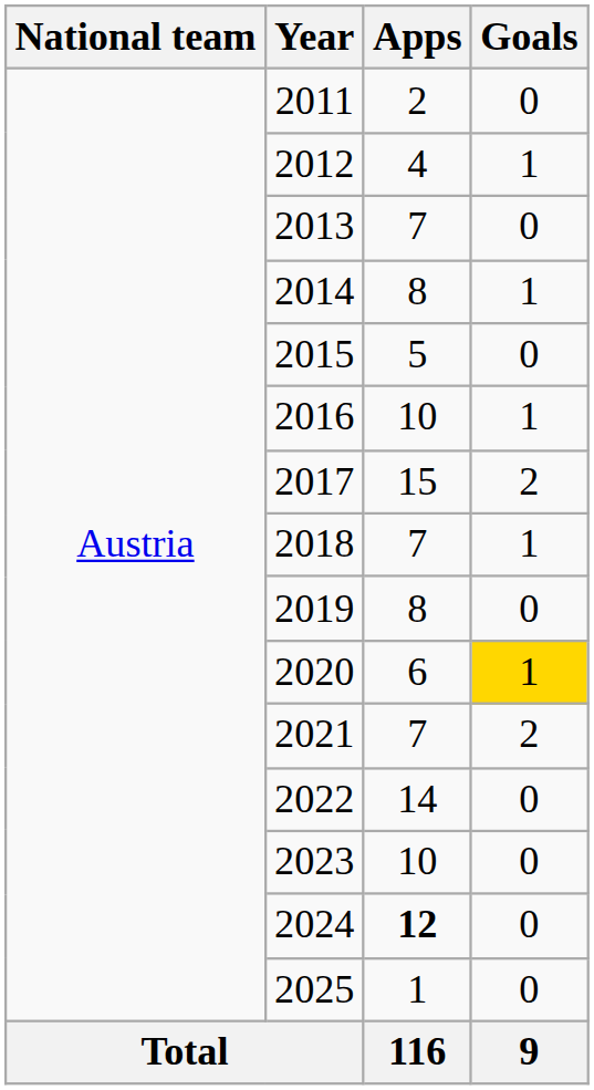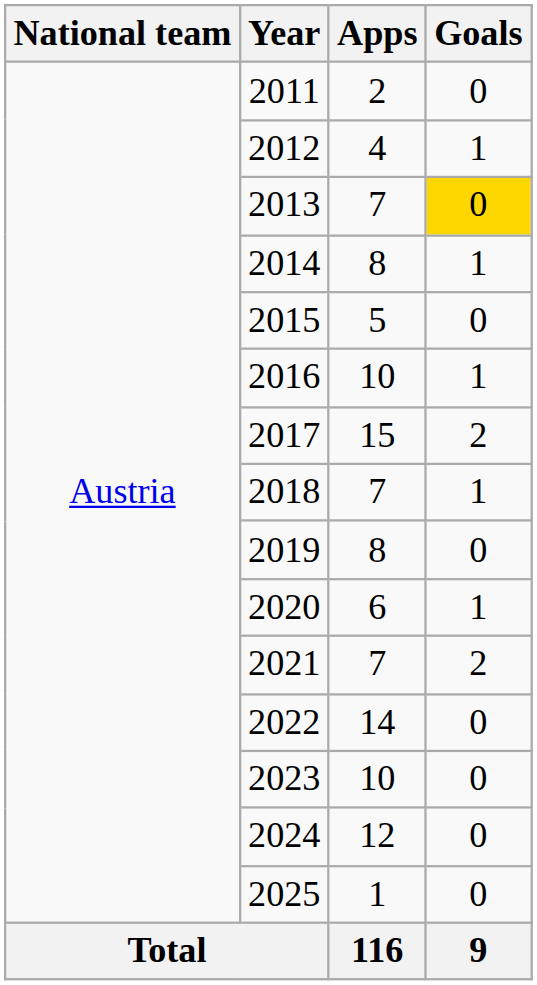2013 | Goals: no background -> gold background
2020 | Goals: gold background -> no background
2024 | Apps: bold -> normal
